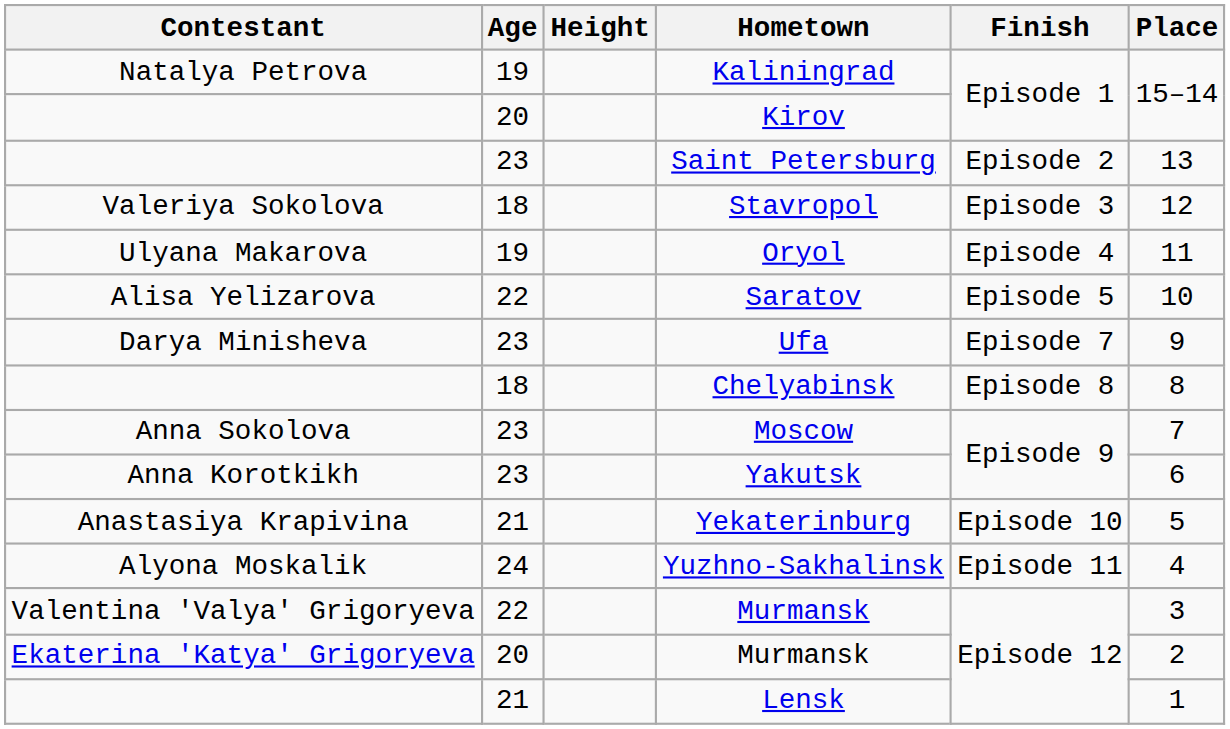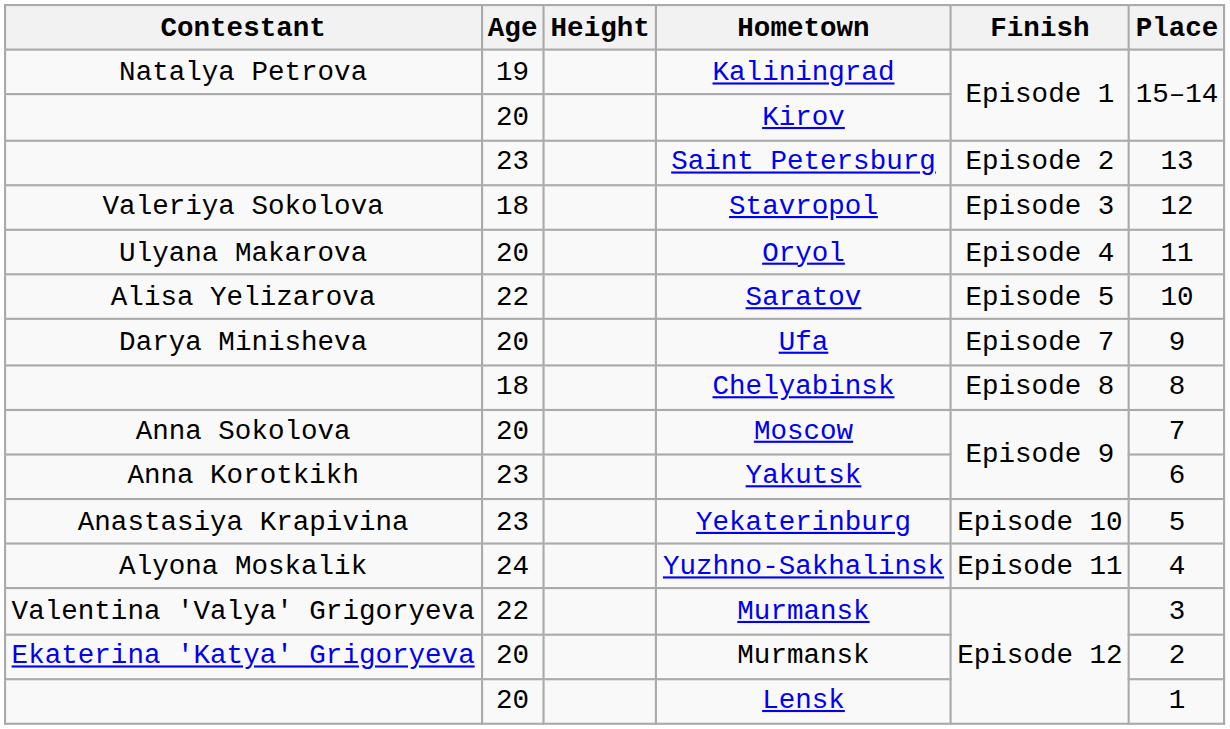Oryol | Age: 19 -> 20
Ufa | Age: 23 -> 20
Moscow | Age: 23 -> 20
Yekaterinburg | Age: 21 -> 23
Lensk | Age: 21 -> 20
